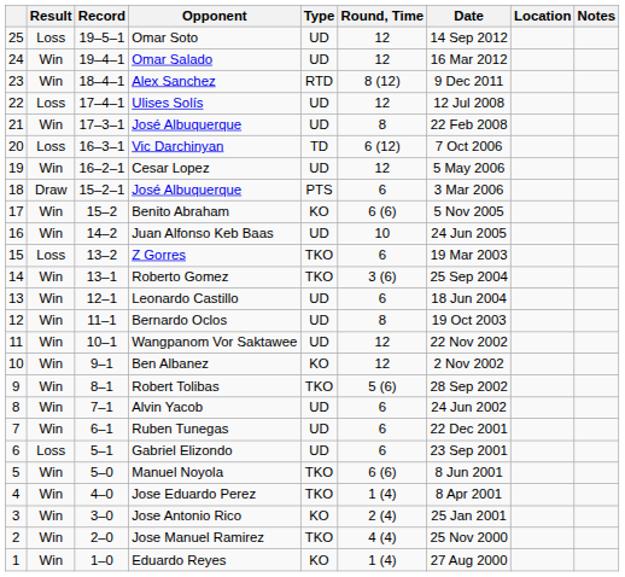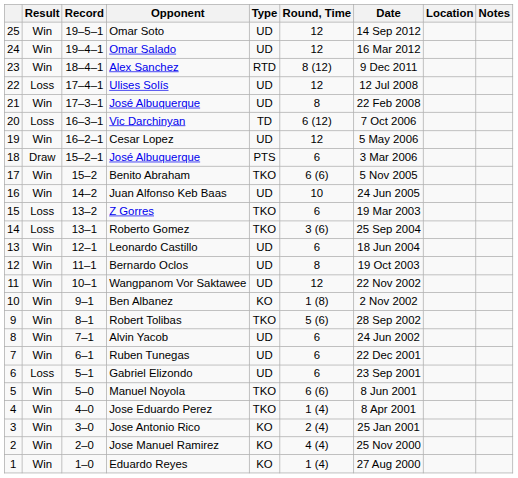Omar Soto | Result: Loss -> Win
Benito Abraham | Type: KO -> TKO
Roberto Gomez | Result: Win -> Loss
Ben Albanez | Round, Time: 12 -> 1 (8)
Jose Manuel Ramirez | Type: TKO -> KO
